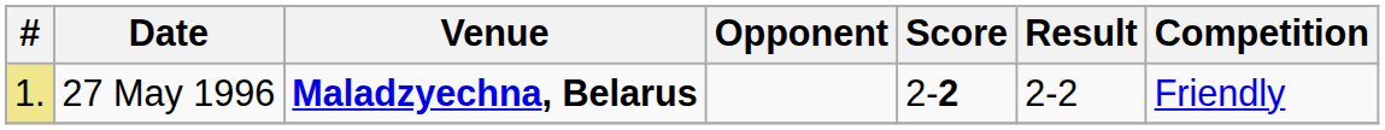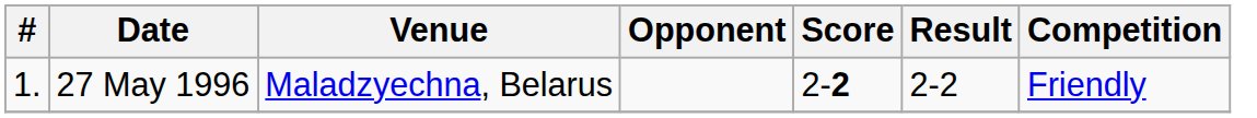27 May 1996 | #: khaki background -> no background
27 May 1996 | Venue: bold -> normal
